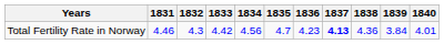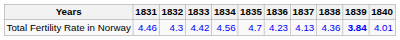row 2 | 1837: bold -> normal
row 2 | 1839: normal -> bold
